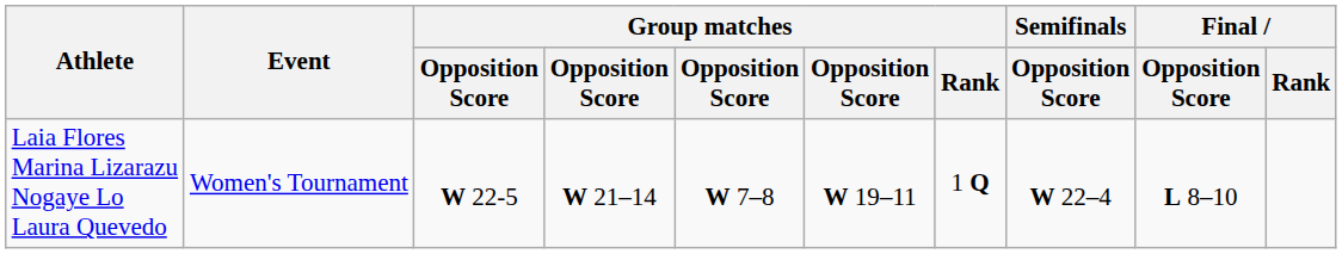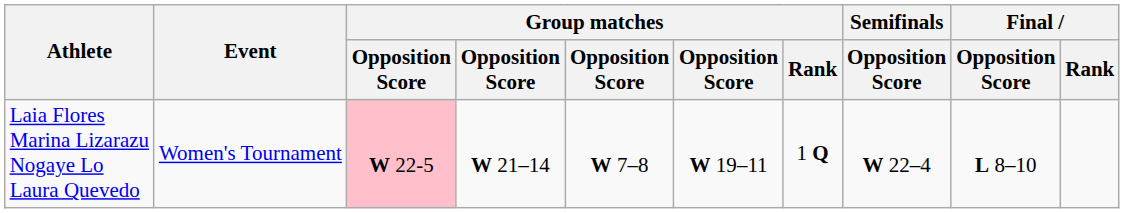Laia Flores Marina Lizarazu Nogaye Lo Laura Quevedo | column 3: no background -> pink background
